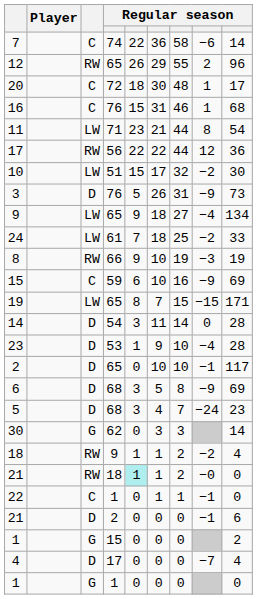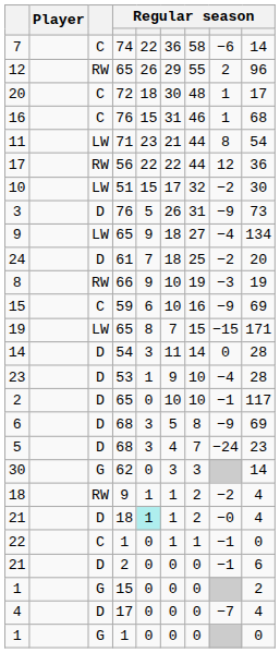24 | column 3: LW -> D
24 | column 9: 33 -> 20
21 / 18 | column 3: RW -> D
21 / 18 | column 9: 0 -> 4
